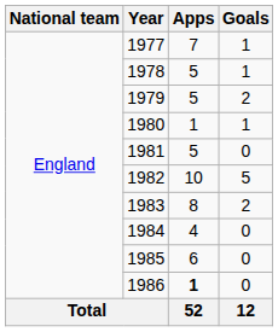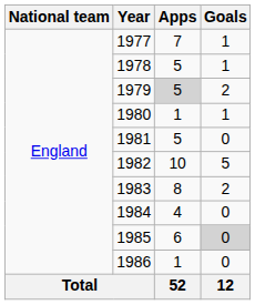1979 | Apps: no background -> lightgrey background
1985 | Goals: no background -> lightgrey background
1986 | Apps: bold -> normal
